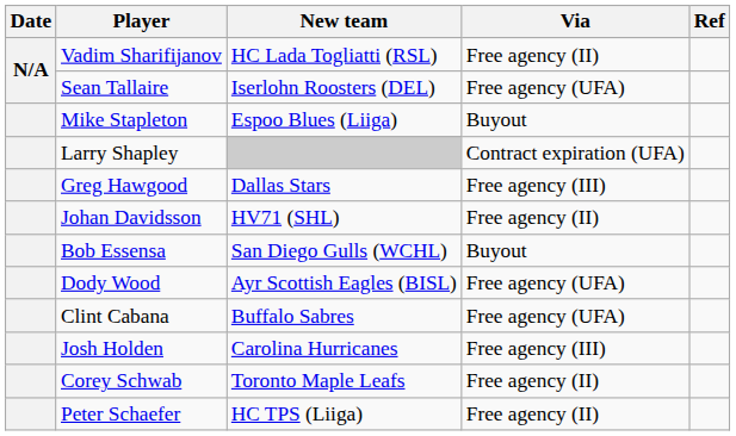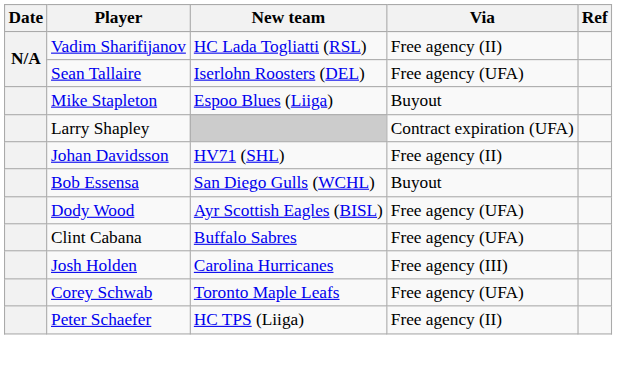- row: Greg Hawgood | Dallas Stars | Free agency (III)
Corey Schwab | Via: Free agency (II) -> Free agency (UFA)
